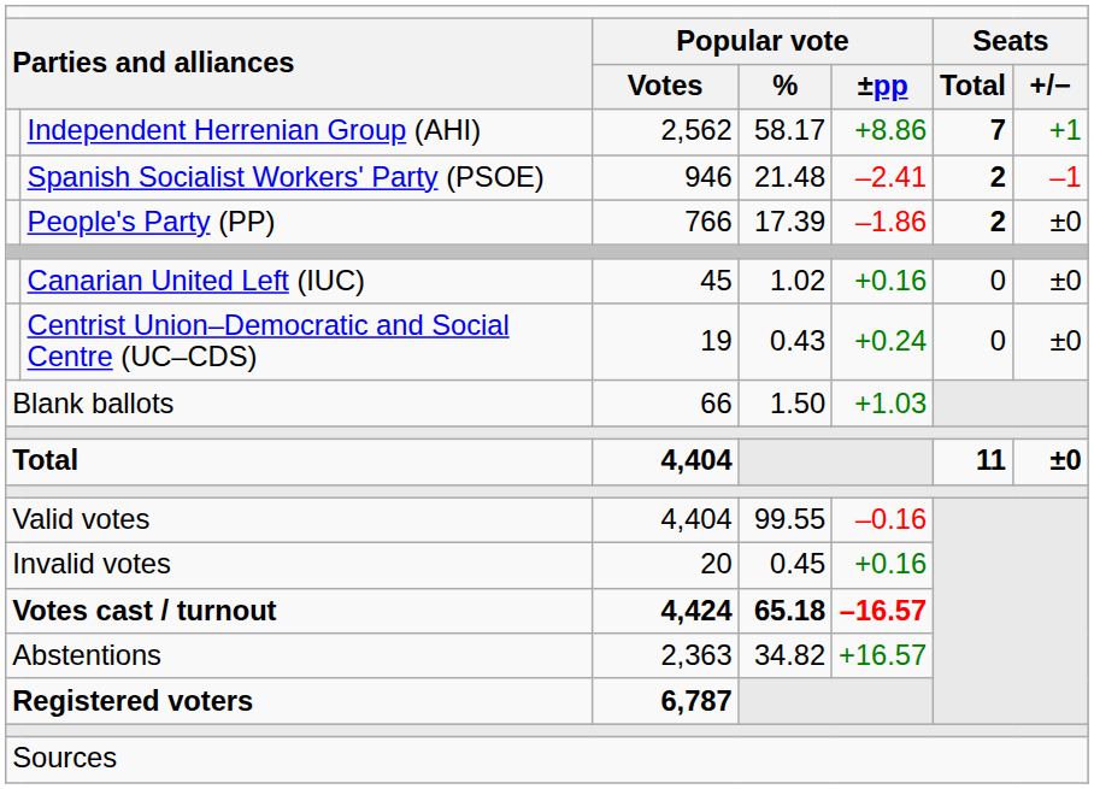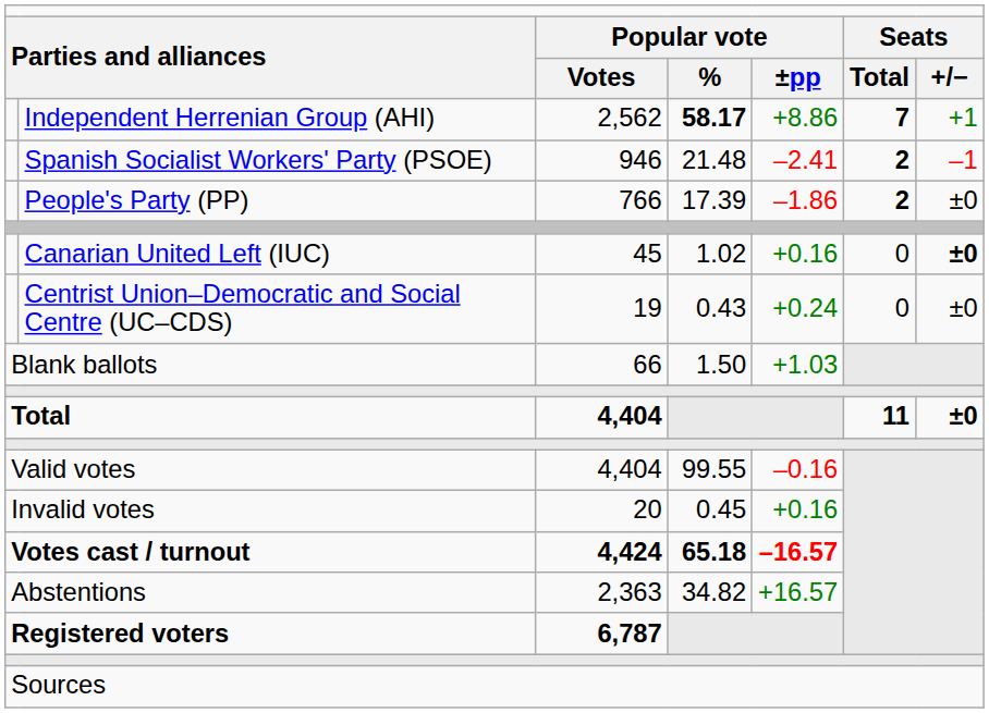Independent Herrenian Group (AHI) | column 4: normal -> bold
Canarian United Left (IUC) | column 7: normal -> bold
